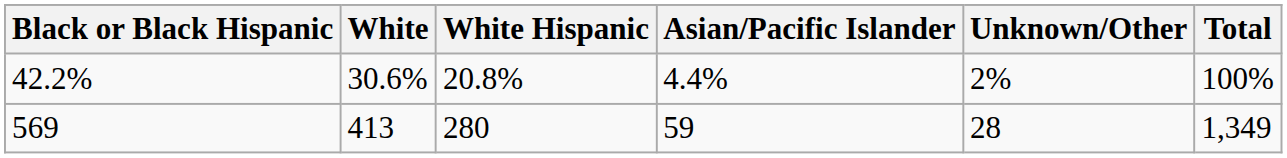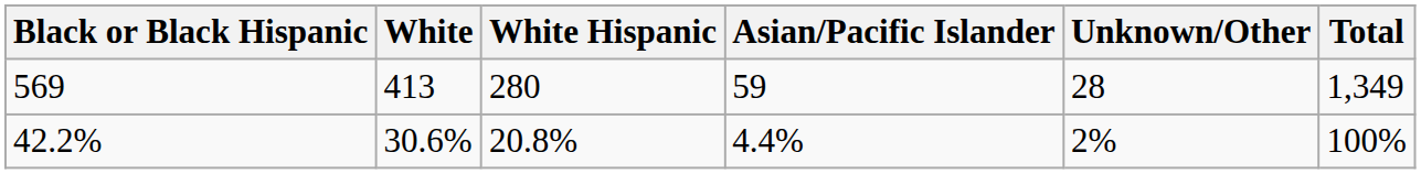rows swapped: 569 <-> 42.2%
